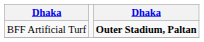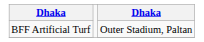BFF Artificial Turf | column 3: bold -> normal
